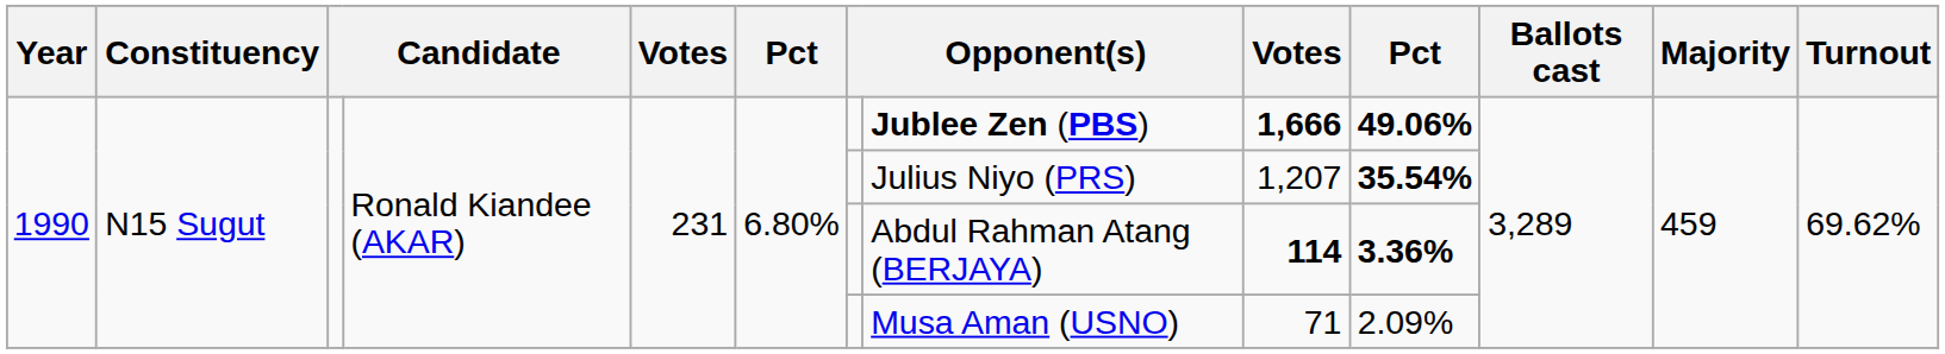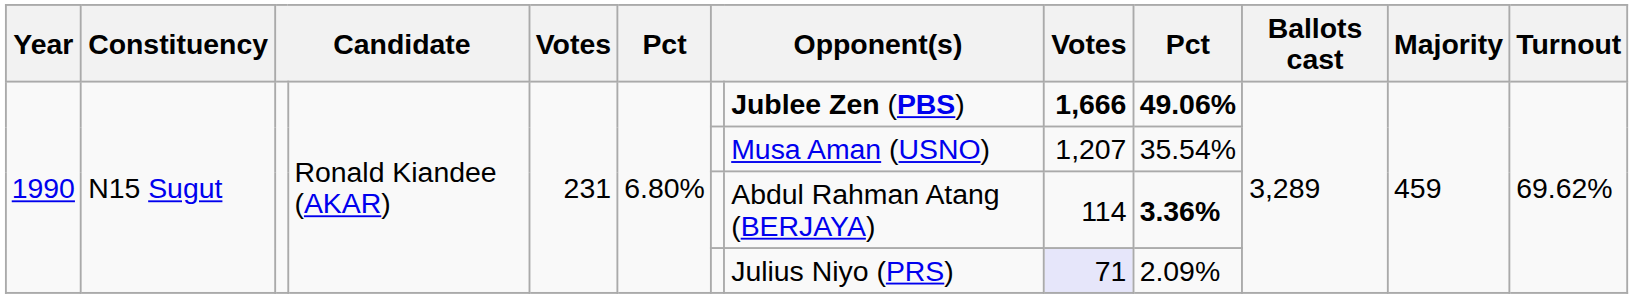row 3 | column 8: Julius Niyo (PRS) -> Musa Aman (USNO)
row 3 | column 10: bold -> normal
row 4 | column 9: bold -> normal
row 5 | column 8: Musa Aman (USNO) -> Julius Niyo (PRS)
row 5 | column 9: no background -> lavender background
